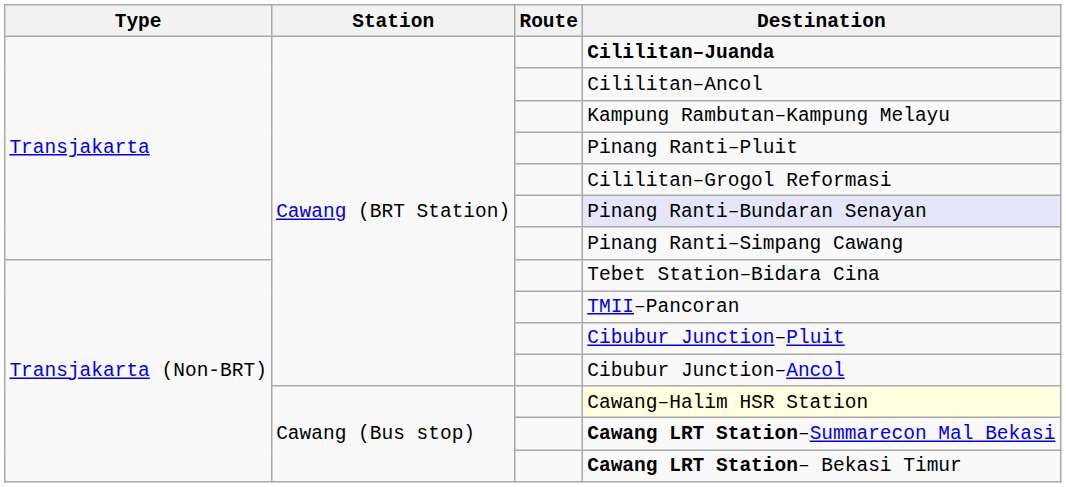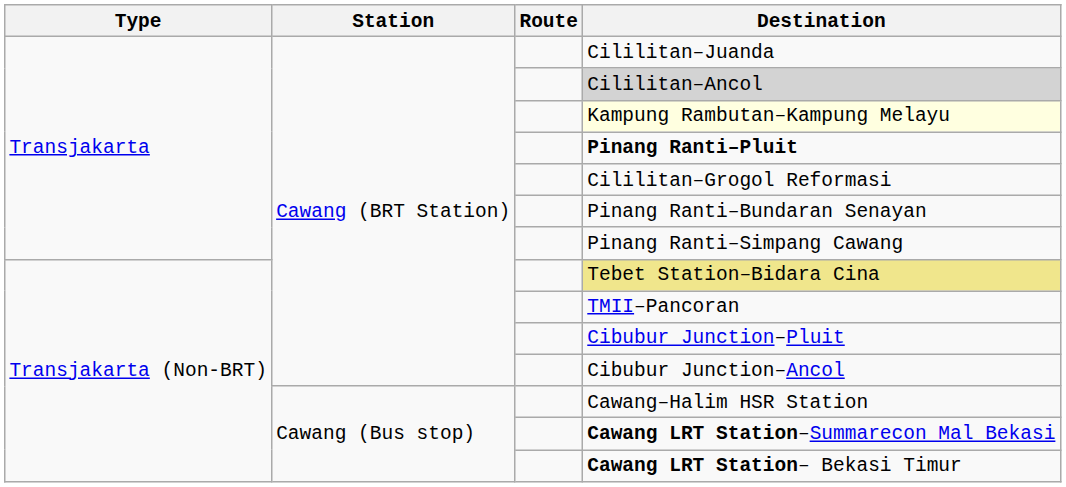Cililitan–Juanda | Destination: bold -> normal
Cililitan–Ancol | Destination: no background -> lightgrey background
Kampung Rambutan–Kampung Melayu | Destination: no background -> lightyellow background
Pinang Ranti–Pluit | Destination: normal -> bold
Pinang Ranti–Bundaran Senayan | Destination: lavender background -> no background
Tebet Station–Bidara Cina | Destination: no background -> khaki background
Cawang–Halim HSR Station | Destination: lightyellow background -> no background
